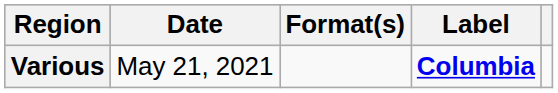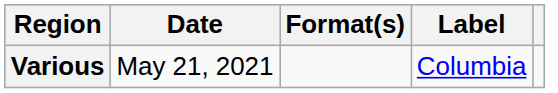Various | Label: bold -> normal
